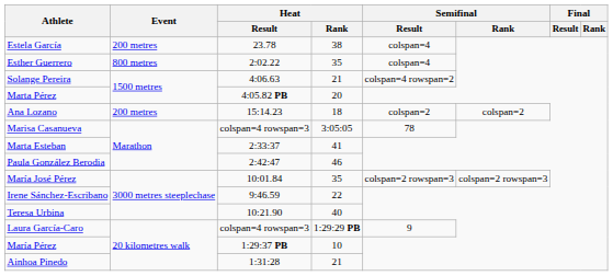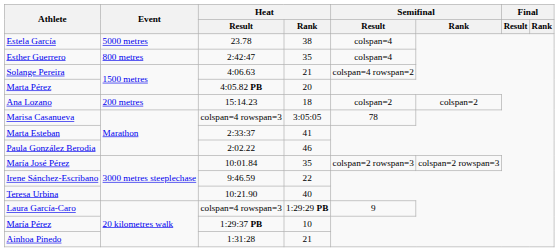Estela García | Event: 200 metres -> 5000 metres
Esther Guerrero | Heat / Result: 2:02.22 -> 2:42:47
Paula González Berodia | Heat / Result: 2:42:47 -> 2:02.22
